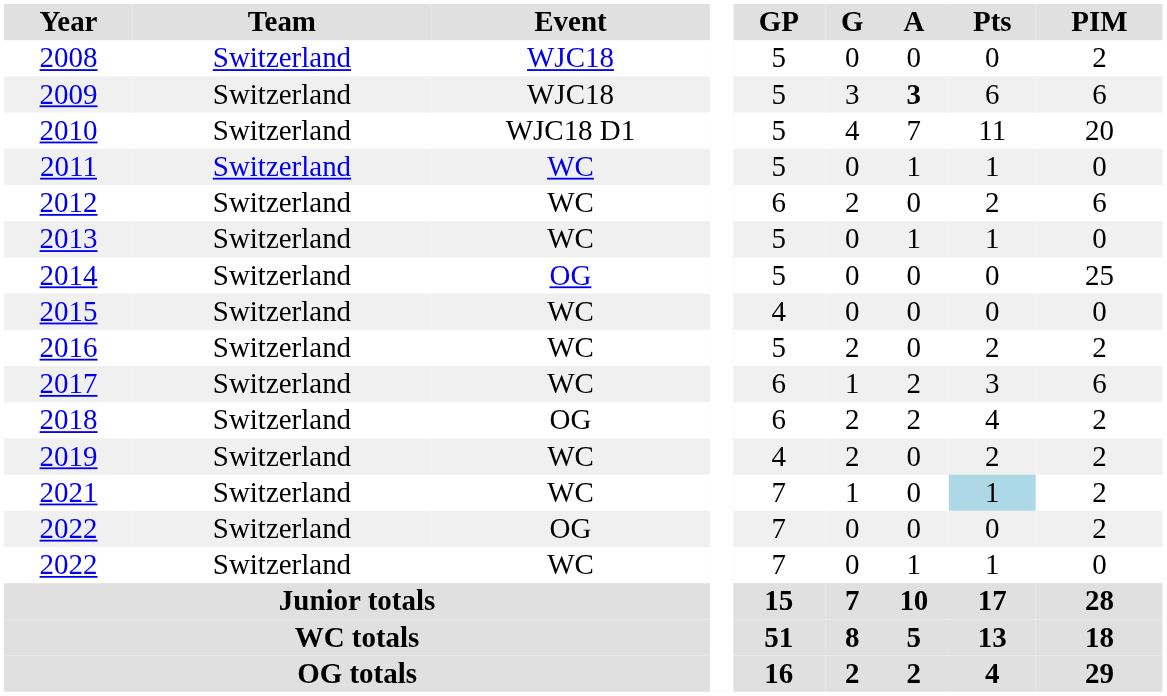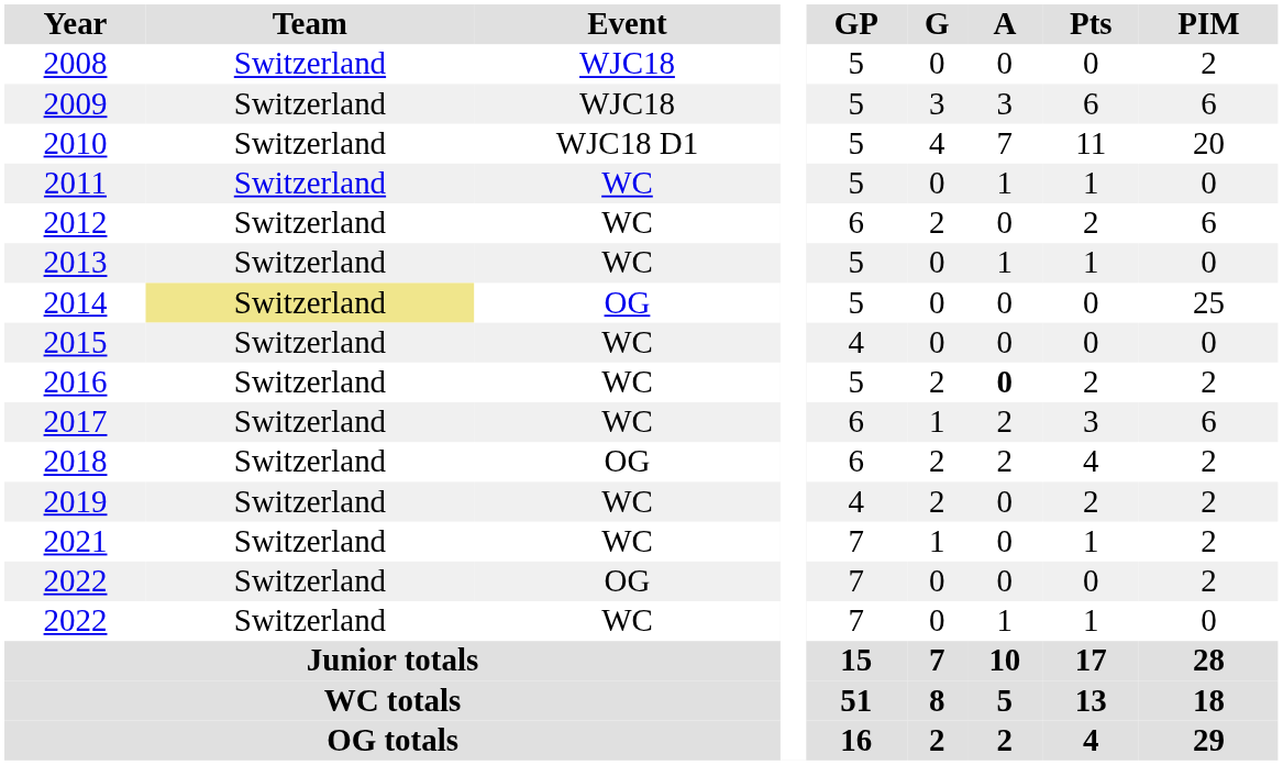2009 | A: bold -> normal
2014 | Team: no background -> khaki background
2016 | A: normal -> bold
2021 | Pts: lightblue background -> no background
